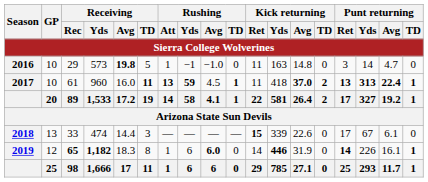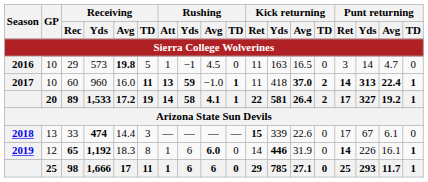2016 | Rushing / Avg: −1.0 -> 4.5
2016 | Kick returning / Avg: 14.8 -> 16.5
2017 | Receiving / Rec: 61 -> 60
2017 | Rushing / Avg: 4.5 -> −1.0
2017 | Punt returning / Ret: 13 -> 14
2018 | Receiving / Yds: normal -> bold
2019 | Receiving / Yds: 1,182 -> 1,192
